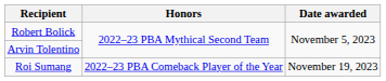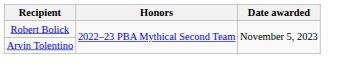- row: Roi Sumang | 2022–23 PBA Comeback Player of the Year | November 19, 2023
